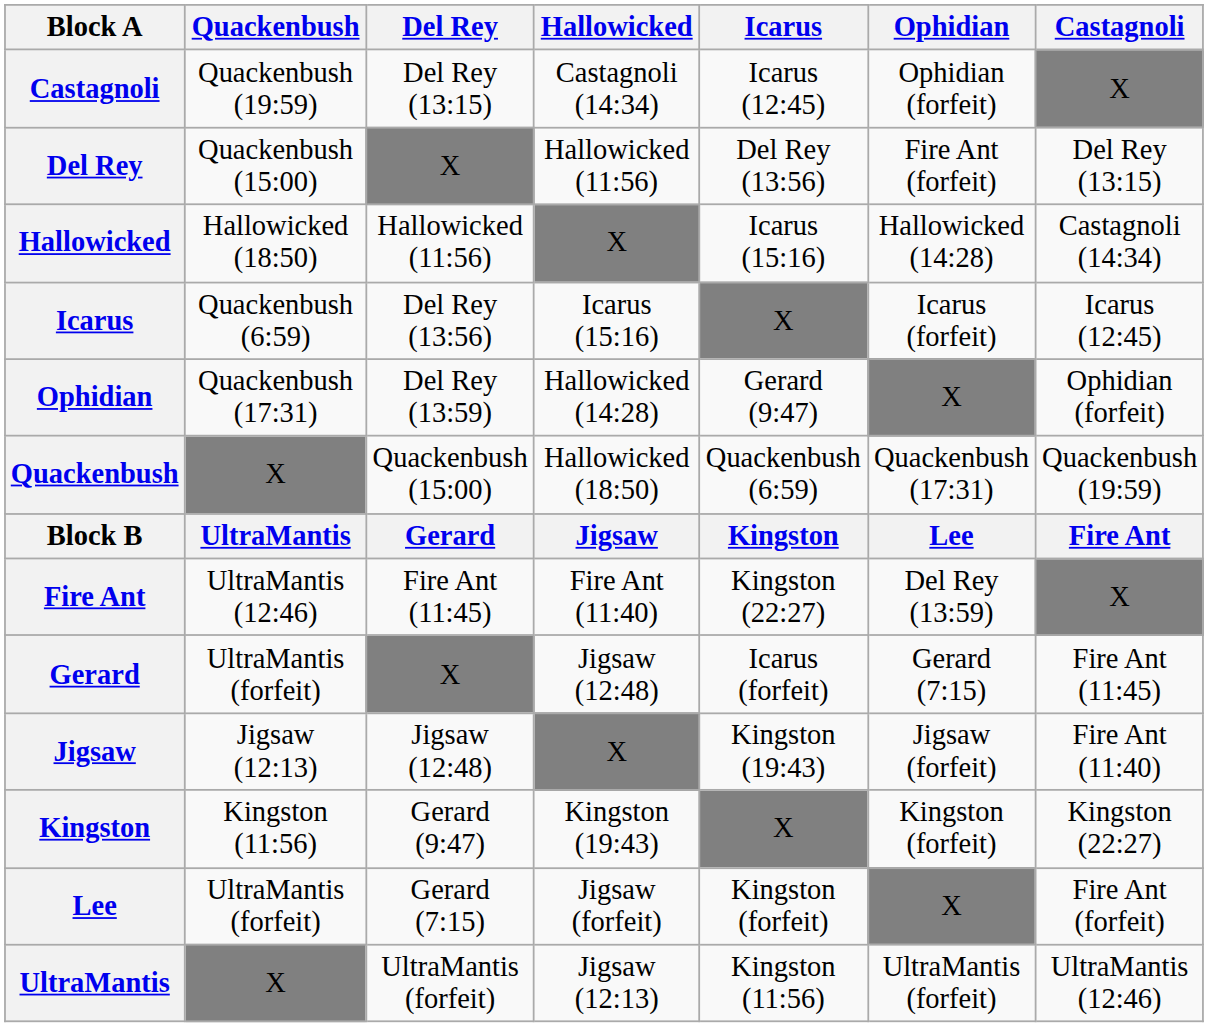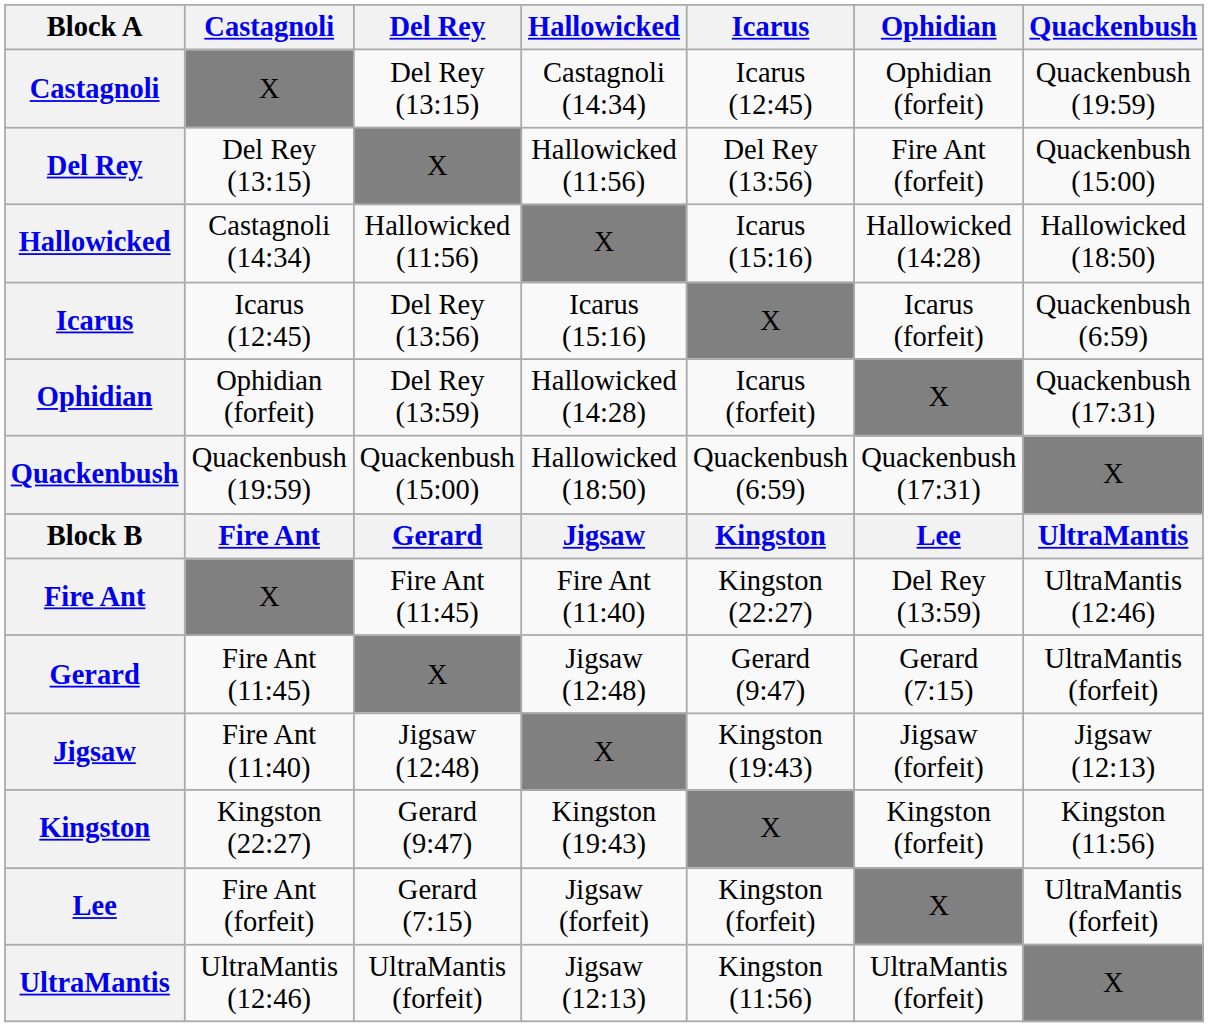columns swapped: Castagnoli <-> Quackenbush
row 6 | Icarus: Gerard (9:47) -> Icarus (forfeit)
row 10 | Icarus: Icarus (forfeit) -> Gerard (9:47)
